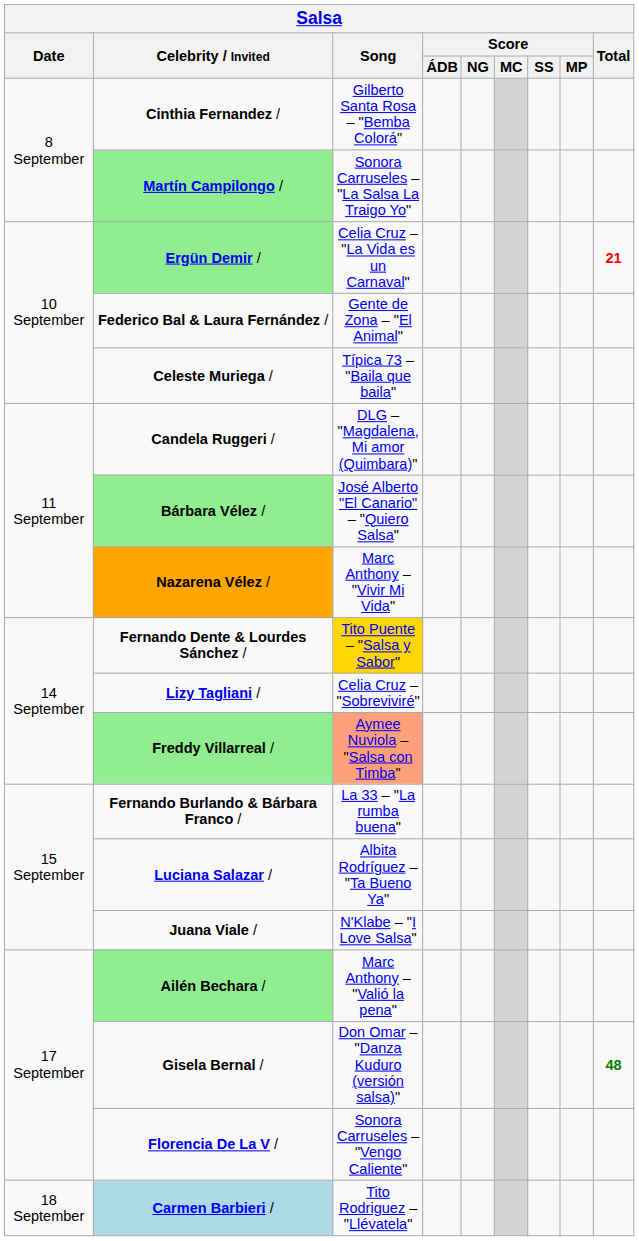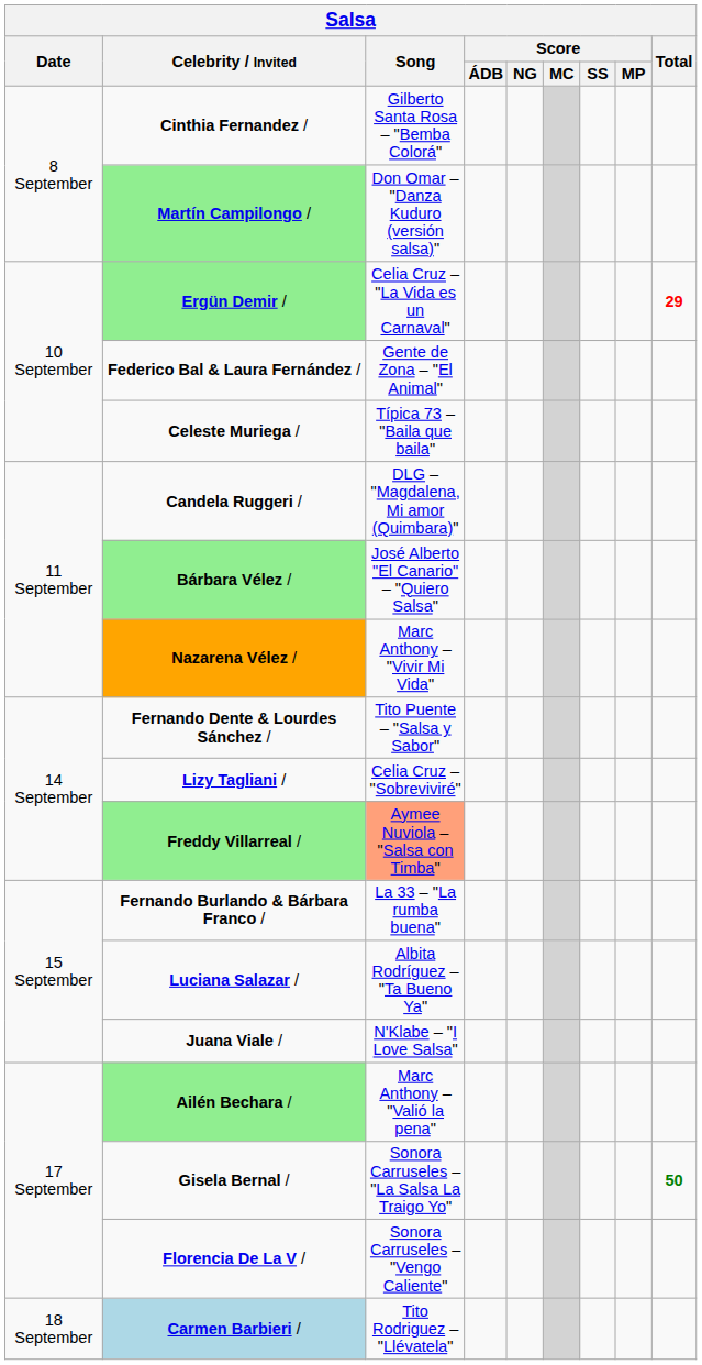Martín Campilongo / | Song: Sonora Carruseles – "La Salsa La Traigo Yo" -> Don Omar – "Danza Kuduro (versión salsa)"
Ergün Demir / | Total: 21 -> 29
Fernando Dente & Lourdes Sánchez / | Song: gold background -> no background
Gisela Bernal / | Song: Don Omar – "Danza Kuduro (versión salsa)" -> Sonora Carruseles – "La Salsa La Traigo Yo"
Gisela Bernal / | Total: 48 -> 50
